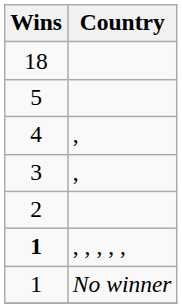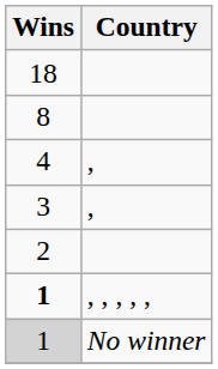row 3 | Wins: 5 -> 8
row 8 | Wins: no background -> lightgrey background
